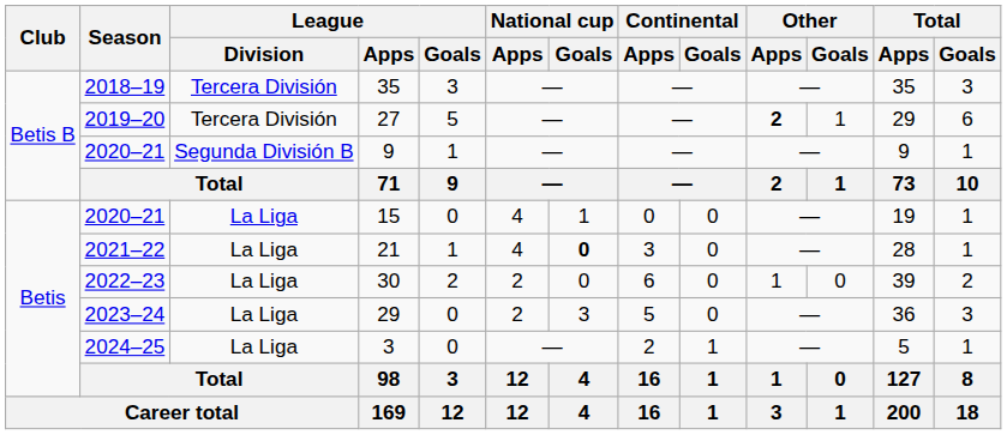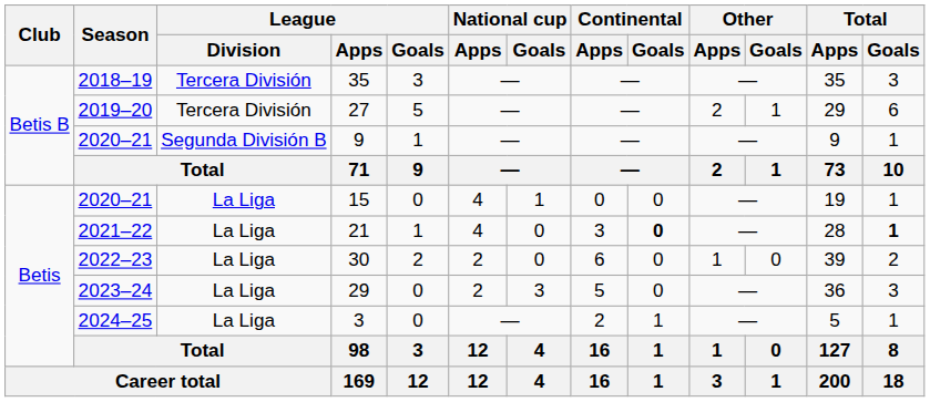27 | Other / Apps: bold -> normal
21 | National cup / Goals: bold -> normal
21 | Continental / Goals: normal -> bold
21 | Total / Goals: normal -> bold
